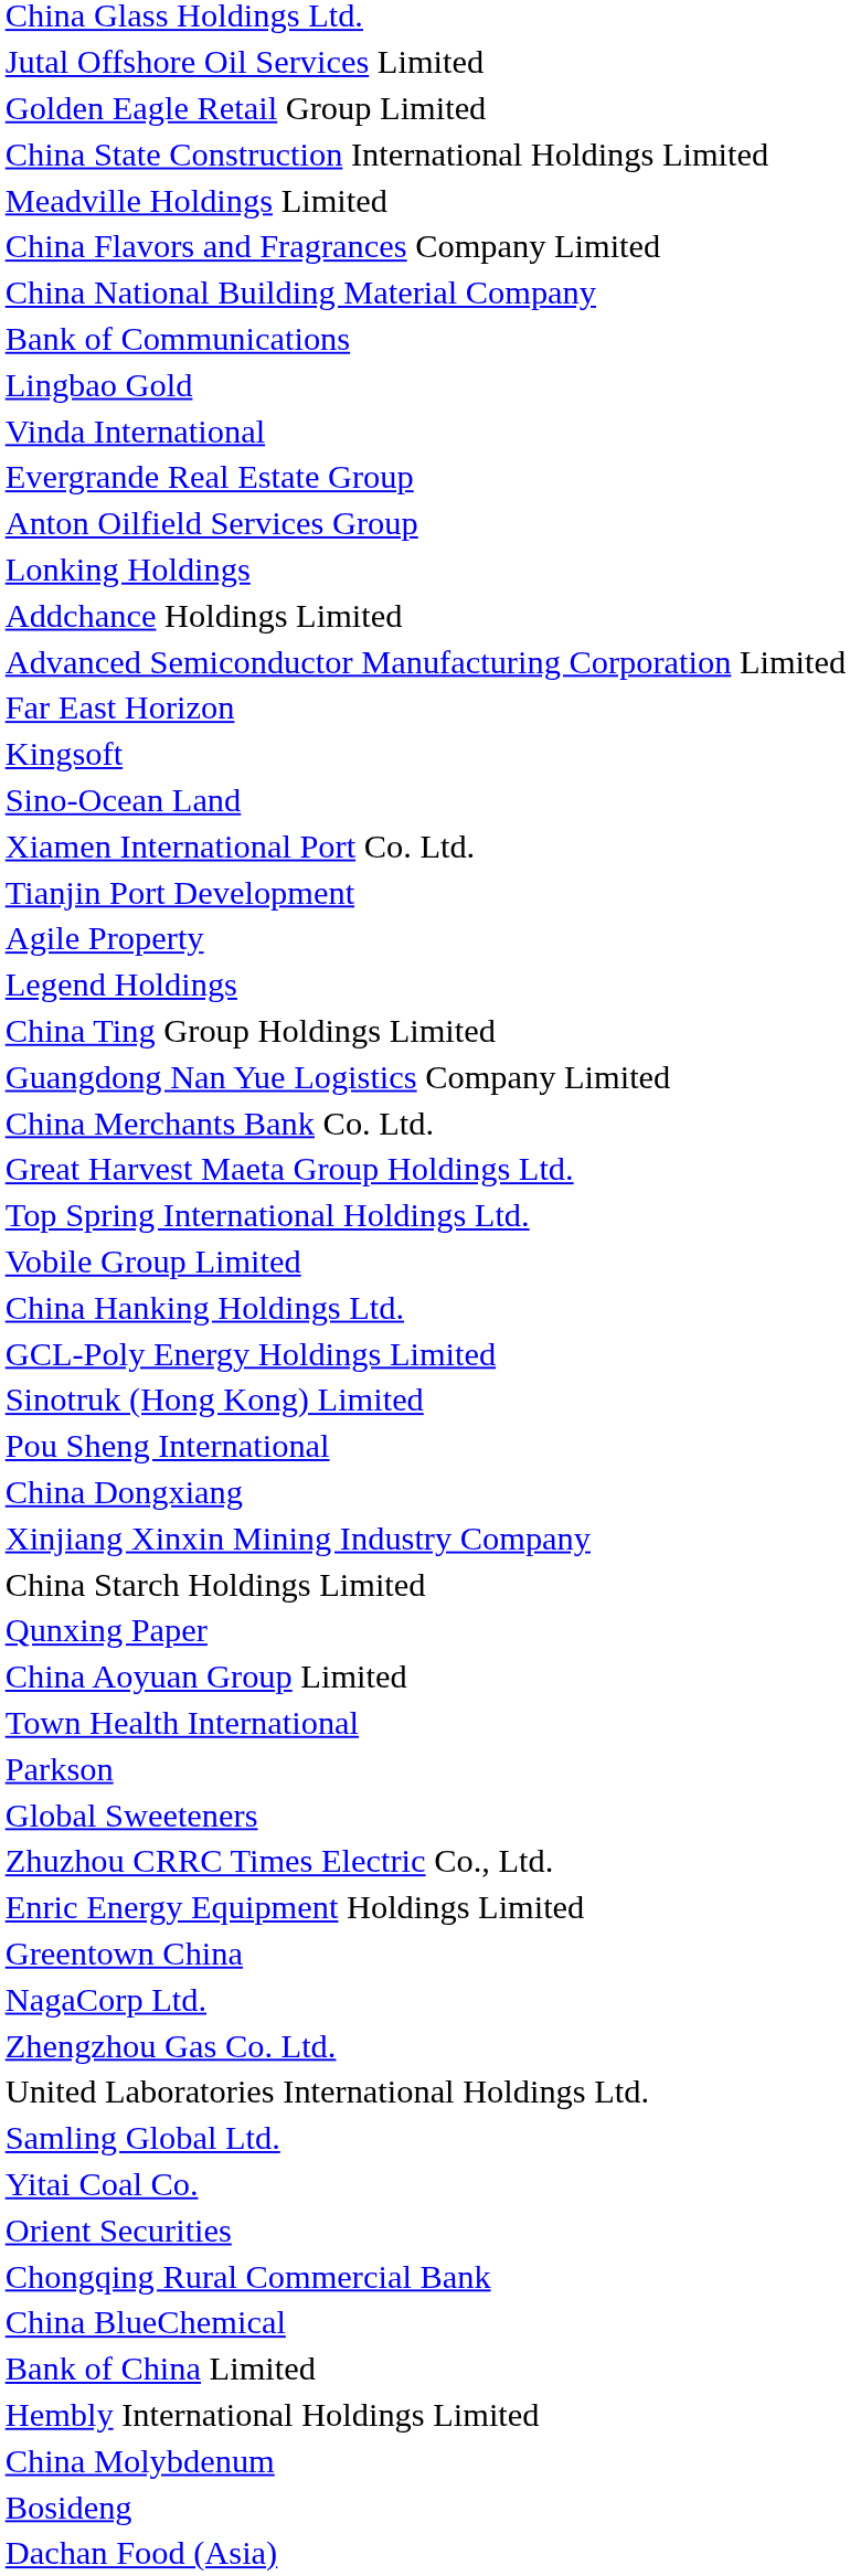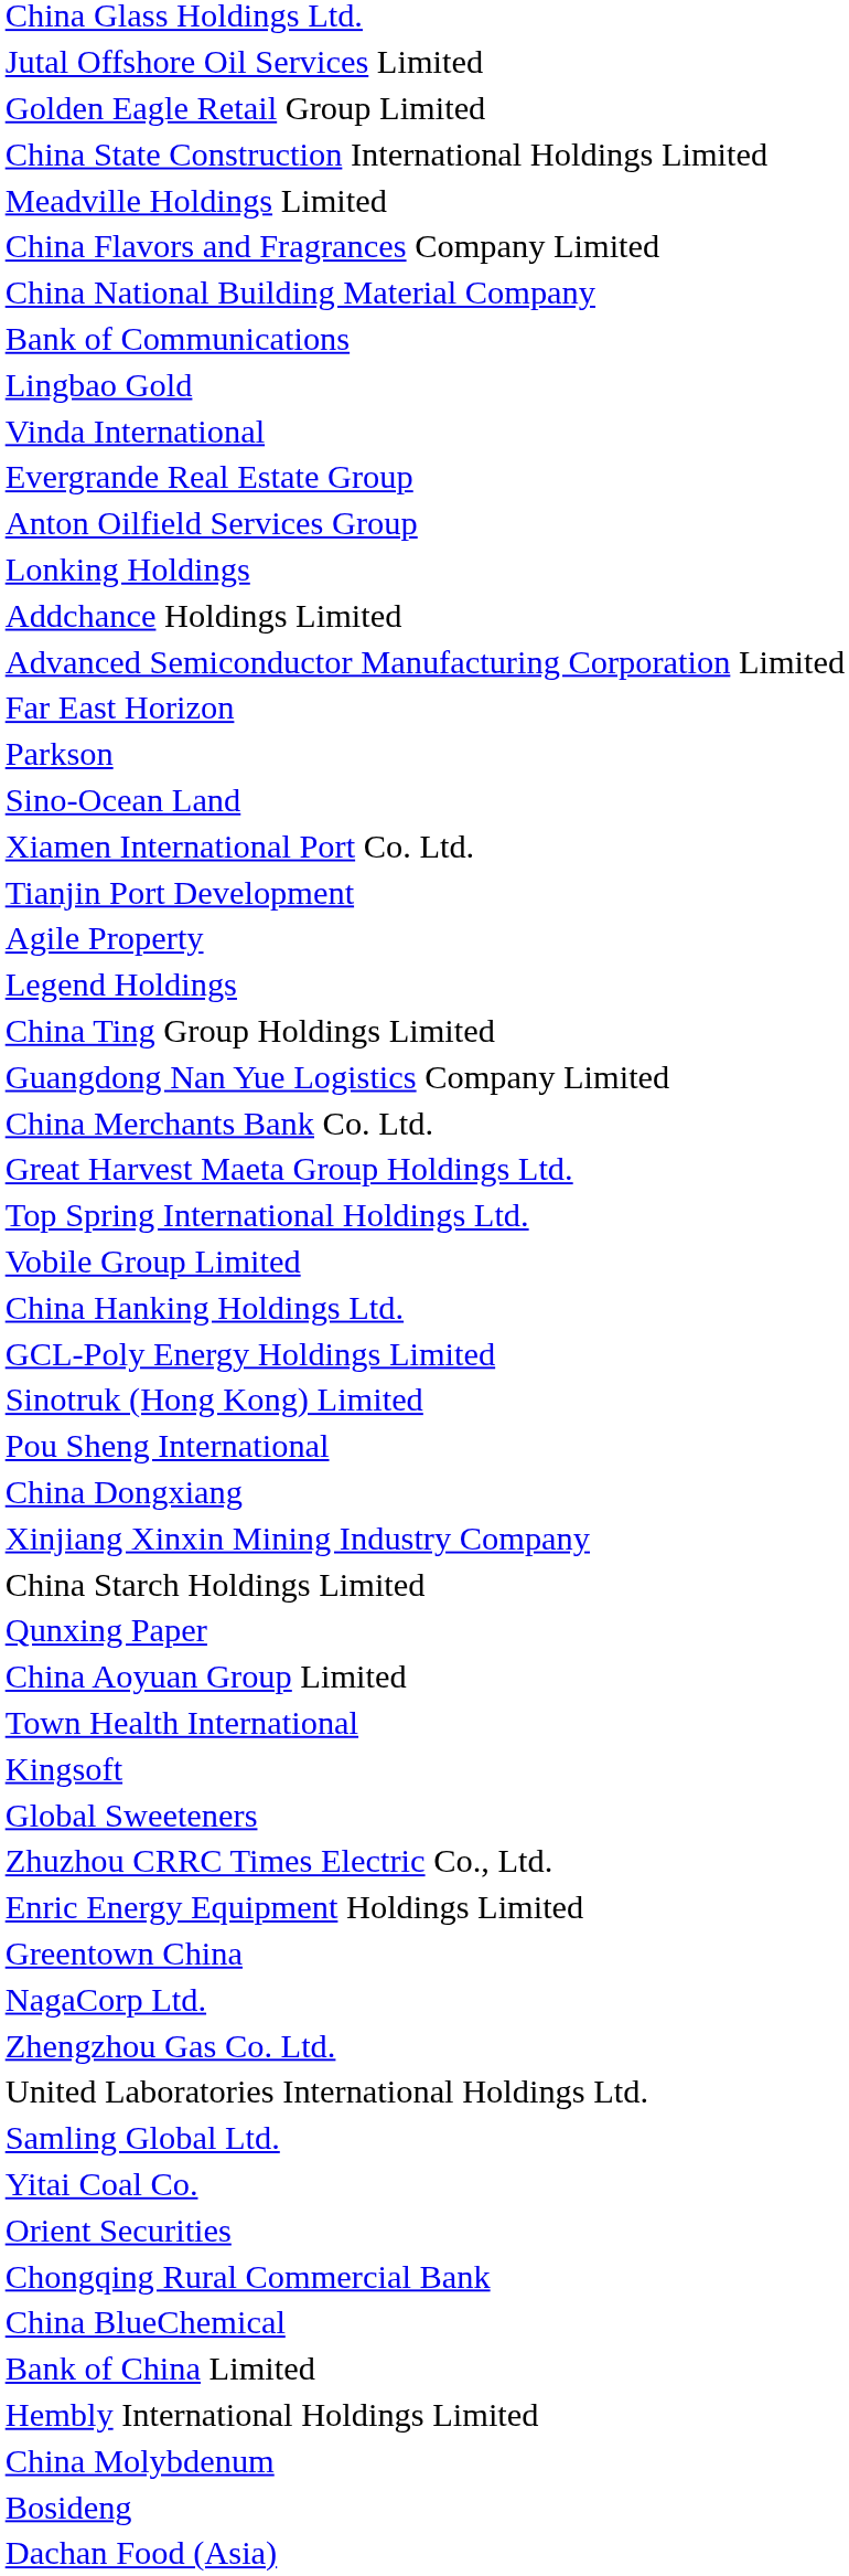row 17 | column 1: Kingsoft -> Parkson
row 39 | column 1: Parkson -> Kingsoft
